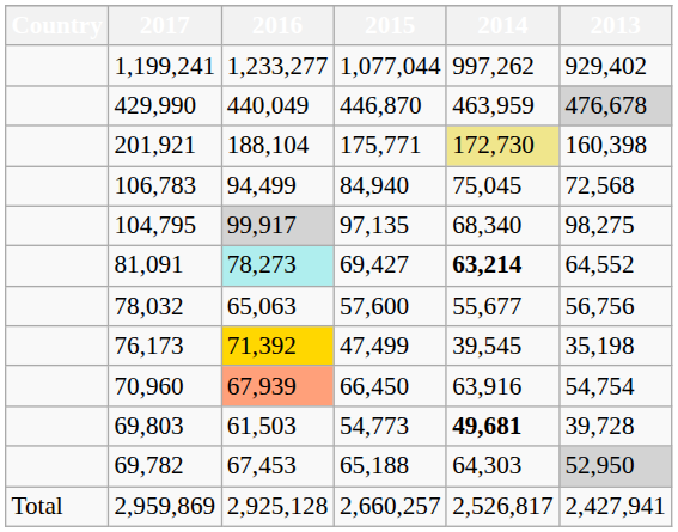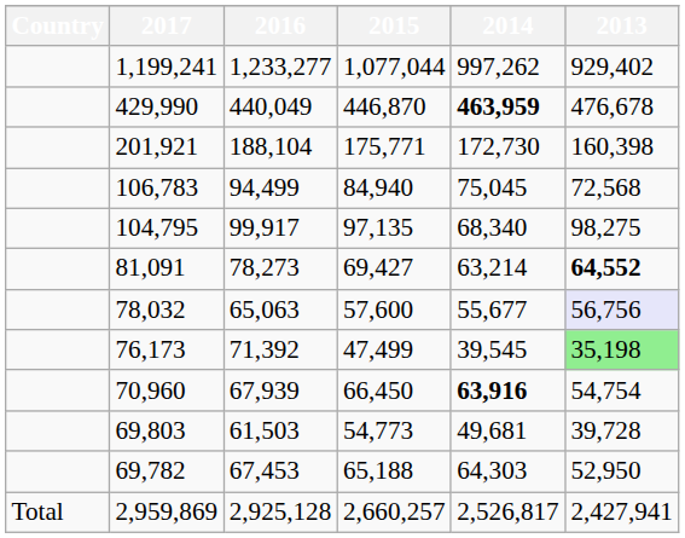429,990 | 2014: normal -> bold
429,990 | 2013: lightgrey background -> no background
201,921 | 2014: khaki background -> no background
104,795 | 2016: lightgrey background -> no background
81,091 | 2016: paleturquoise background -> no background
81,091 | 2014: bold -> normal
81,091 | 2013: normal -> bold
78,032 | 2013: no background -> lavender background
76,173 | 2016: gold background -> no background
76,173 | 2013: no background -> lightgreen background
70,960 | 2016: lightsalmon background -> no background
70,960 | 2014: normal -> bold
69,803 | 2014: bold -> normal
69,782 | 2013: lightgrey background -> no background
